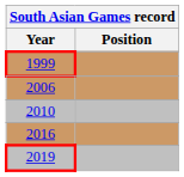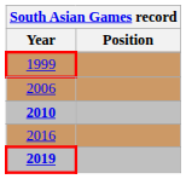2010 | Year: normal -> bold
2019 | Year: normal -> bold
